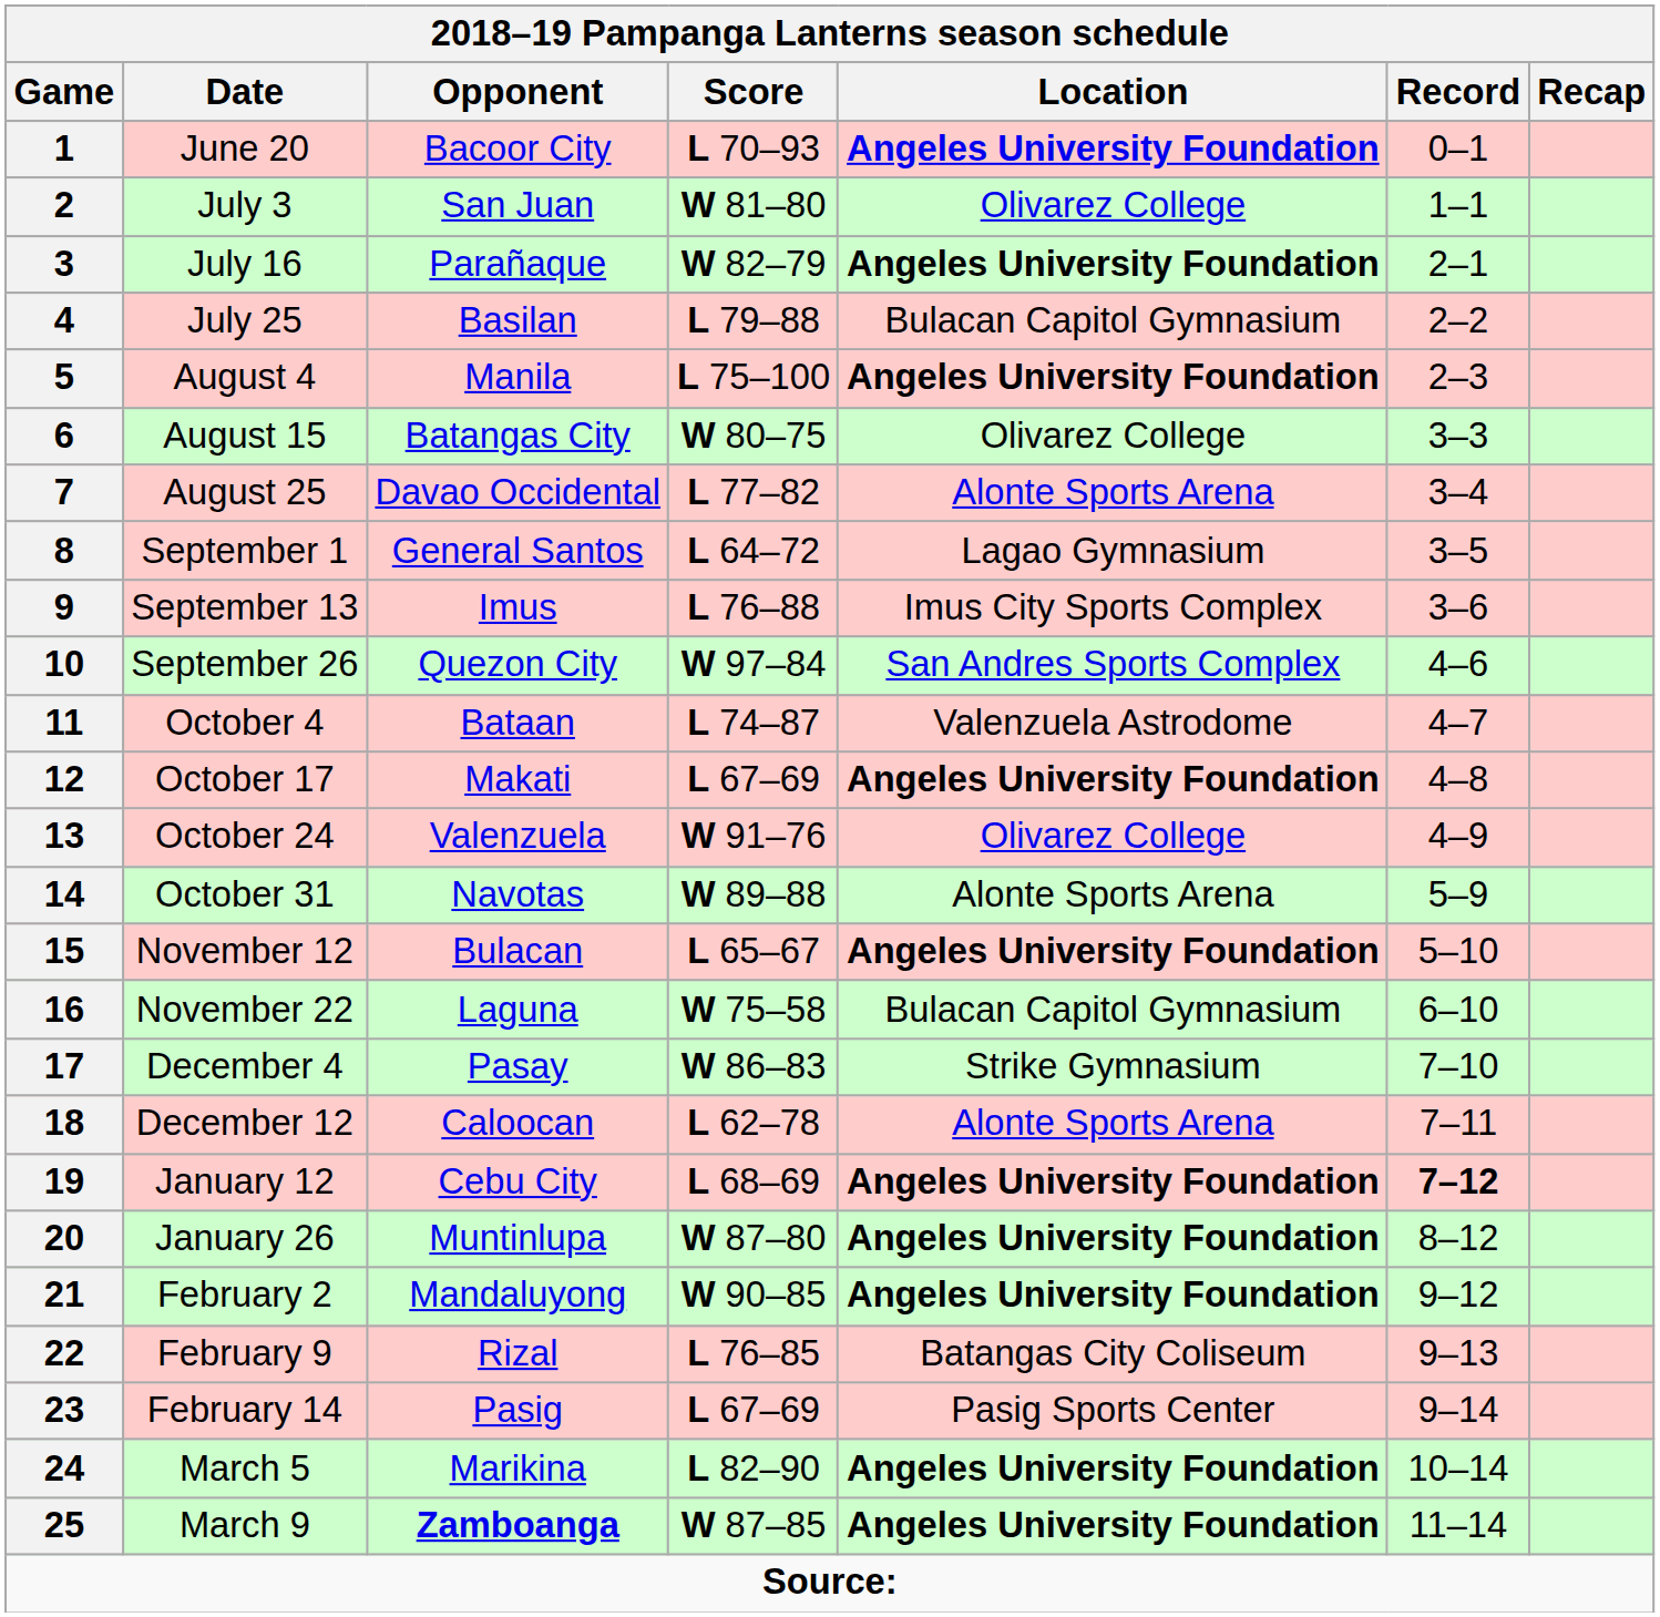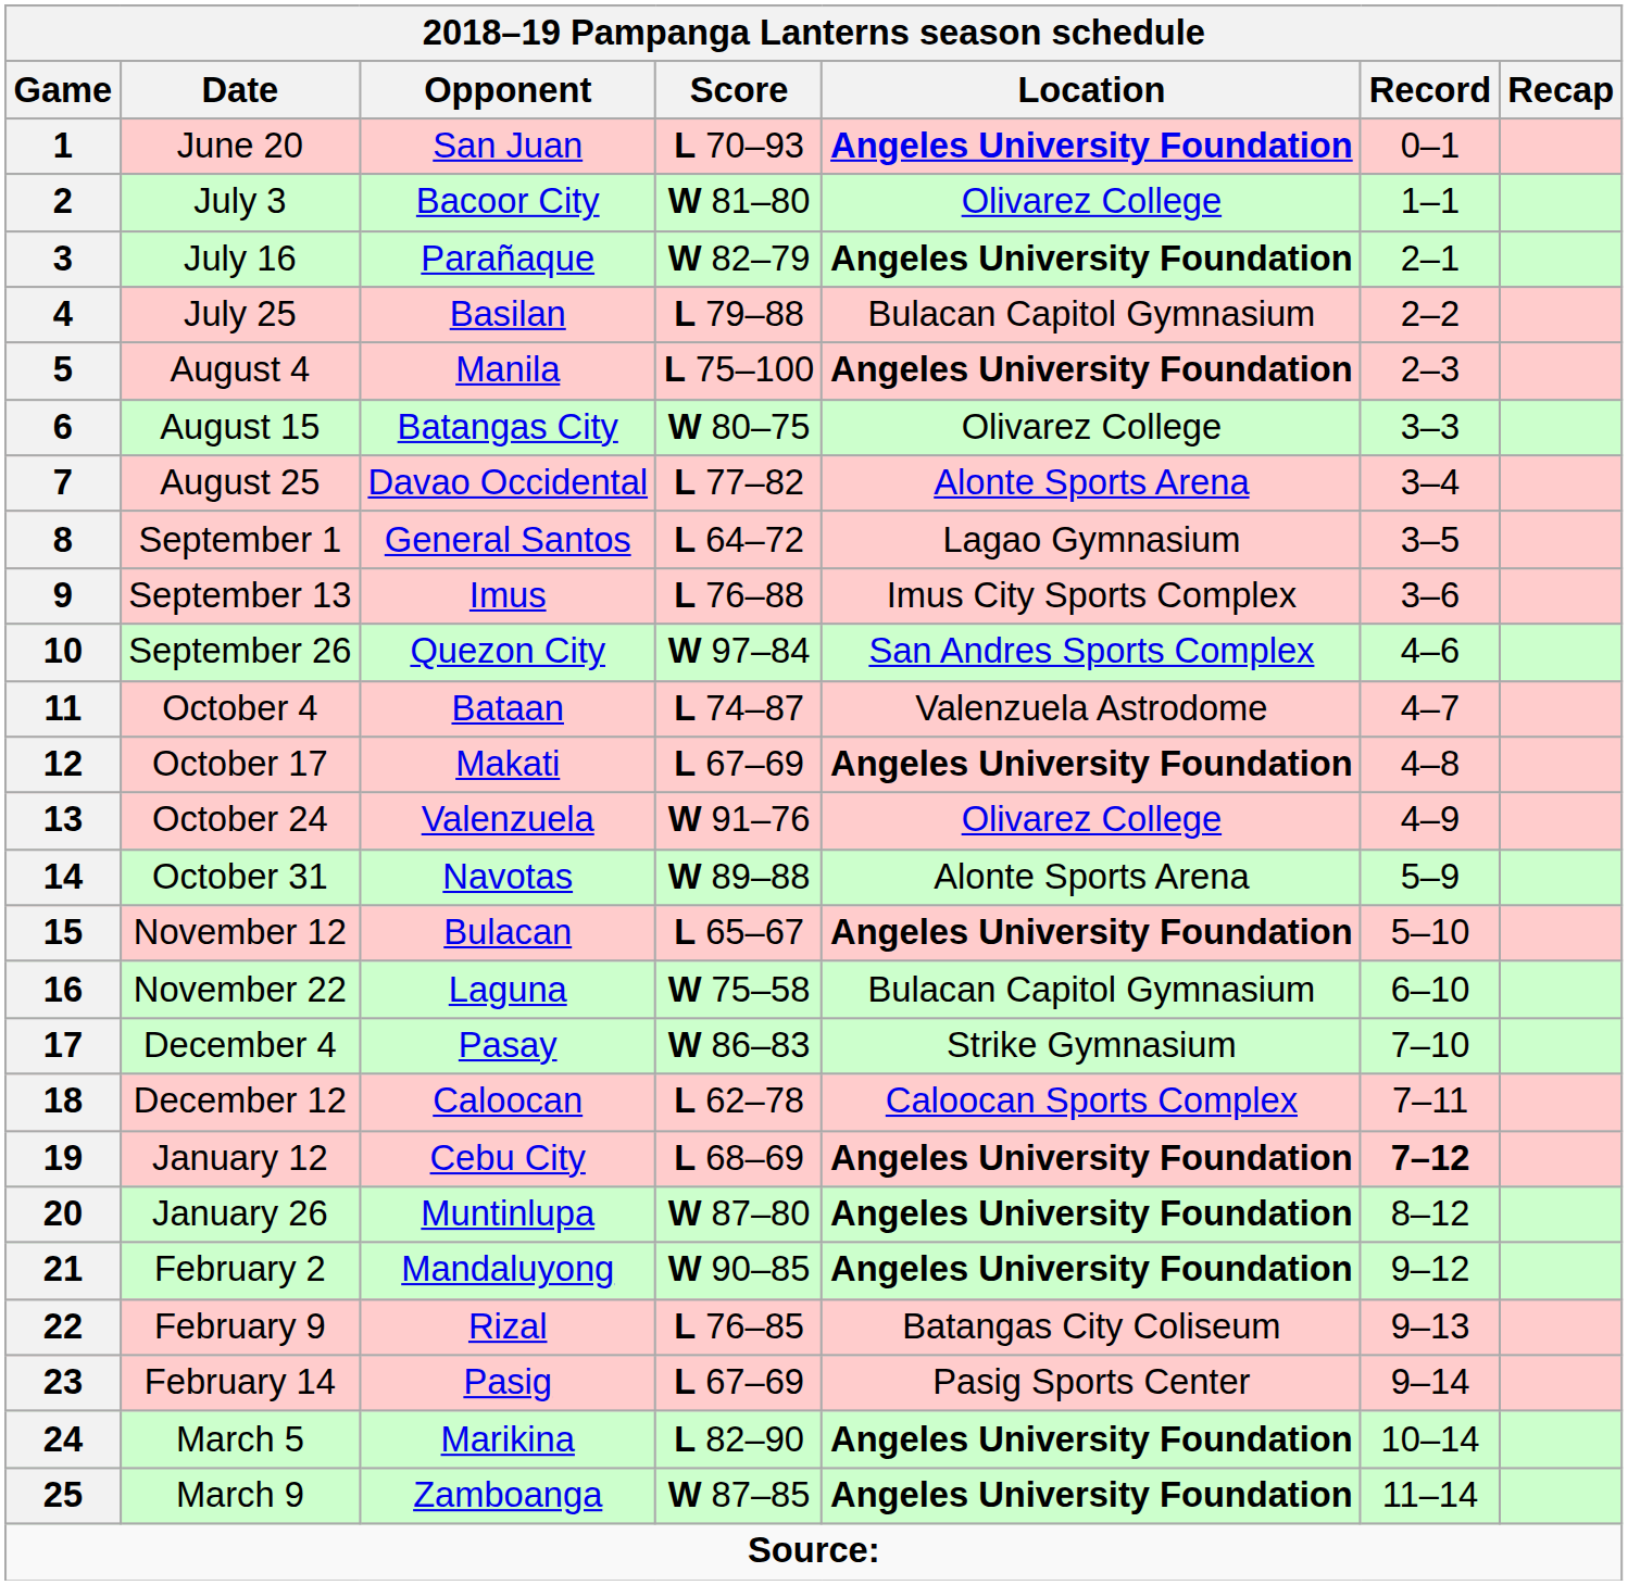1 | Opponent: Bacoor City -> San Juan
2 | Opponent: San Juan -> Bacoor City
18 | Location: Alonte Sports Arena -> Caloocan Sports Complex
25 | Opponent: bold -> normal
